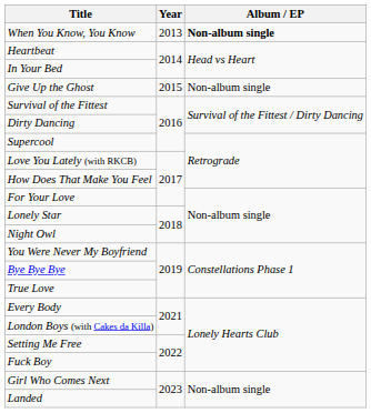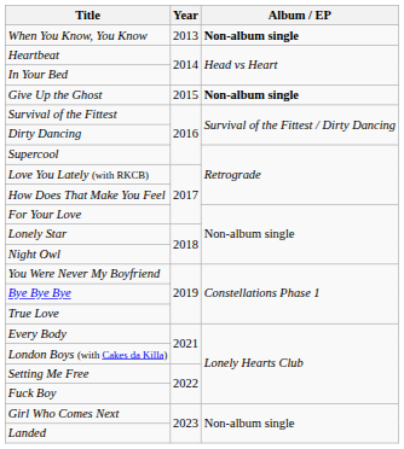Give Up the Ghost | Album / EP: normal -> bold
